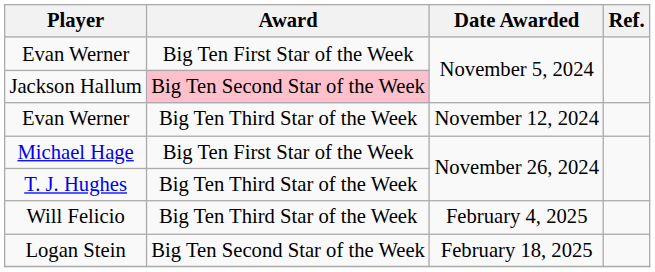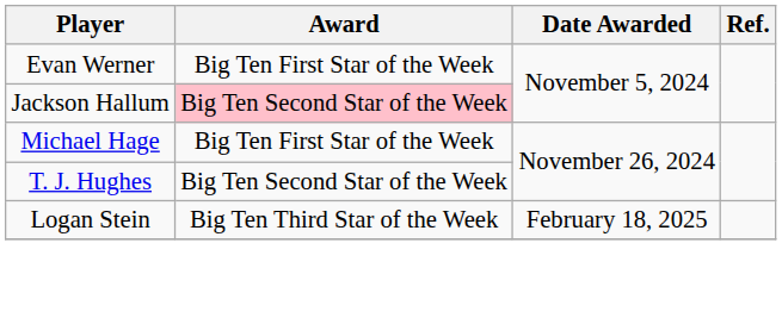- row: Evan Werner | Big Ten Third Star of the Week | November 12, 2024
T. J. Hughes | Award: Big Ten Third Star of the Week -> Big Ten Second Star of the Week
- row: Will Felicio | Big Ten Third Star of the Week | February 4, 2025
Logan Stein | Award: Big Ten Second Star of the Week -> Big Ten Third Star of the Week
